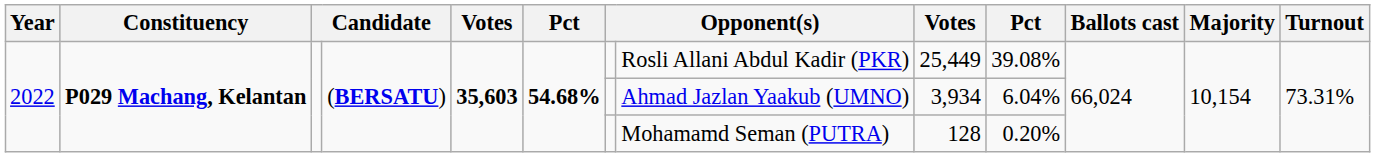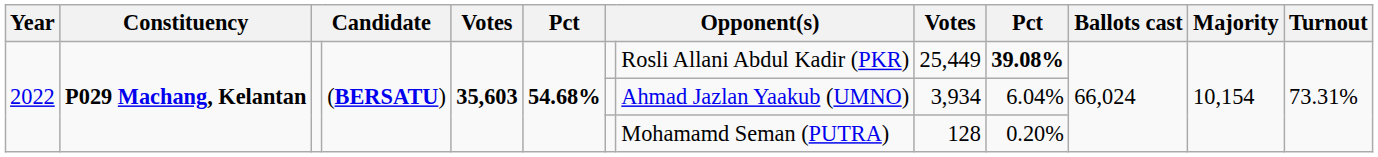row 2 | column 10: normal -> bold
